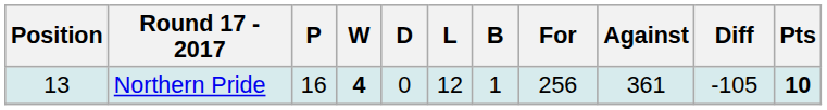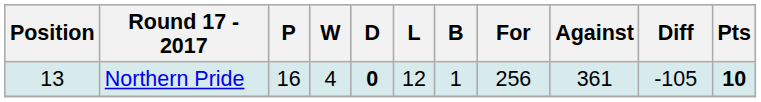Northern Pride | W: bold -> normal
Northern Pride | D: normal -> bold
